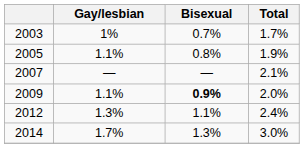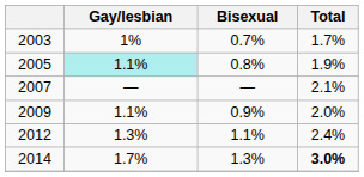2005 | Gay/lesbian: no background -> paleturquoise background
2009 | Bisexual: bold -> normal
2014 | Total: normal -> bold
